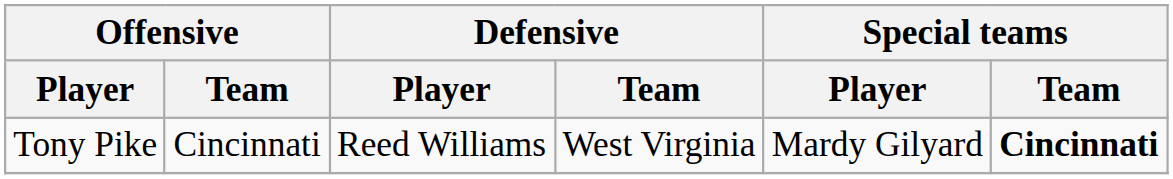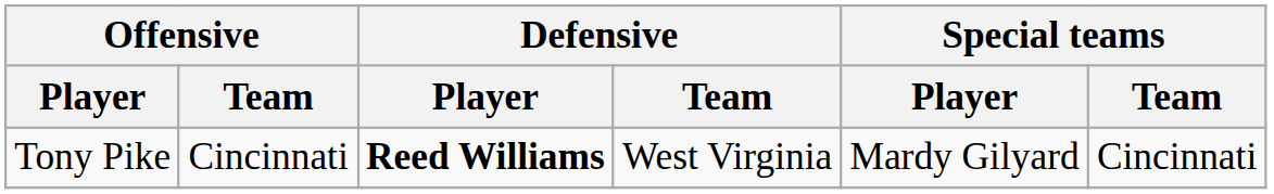Tony Pike | Defensive / Player: normal -> bold
Tony Pike | Special teams / Team: bold -> normal
